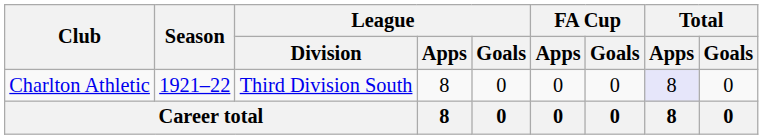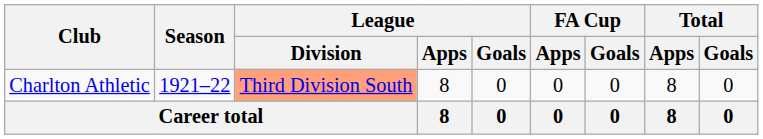Charlton Athletic | League / Division: no background -> lightsalmon background
Charlton Athletic | Total / Apps: lavender background -> no background
